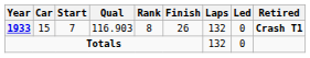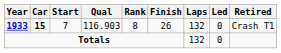1933 | Car: normal -> bold
1933 | Retired: bold -> normal
